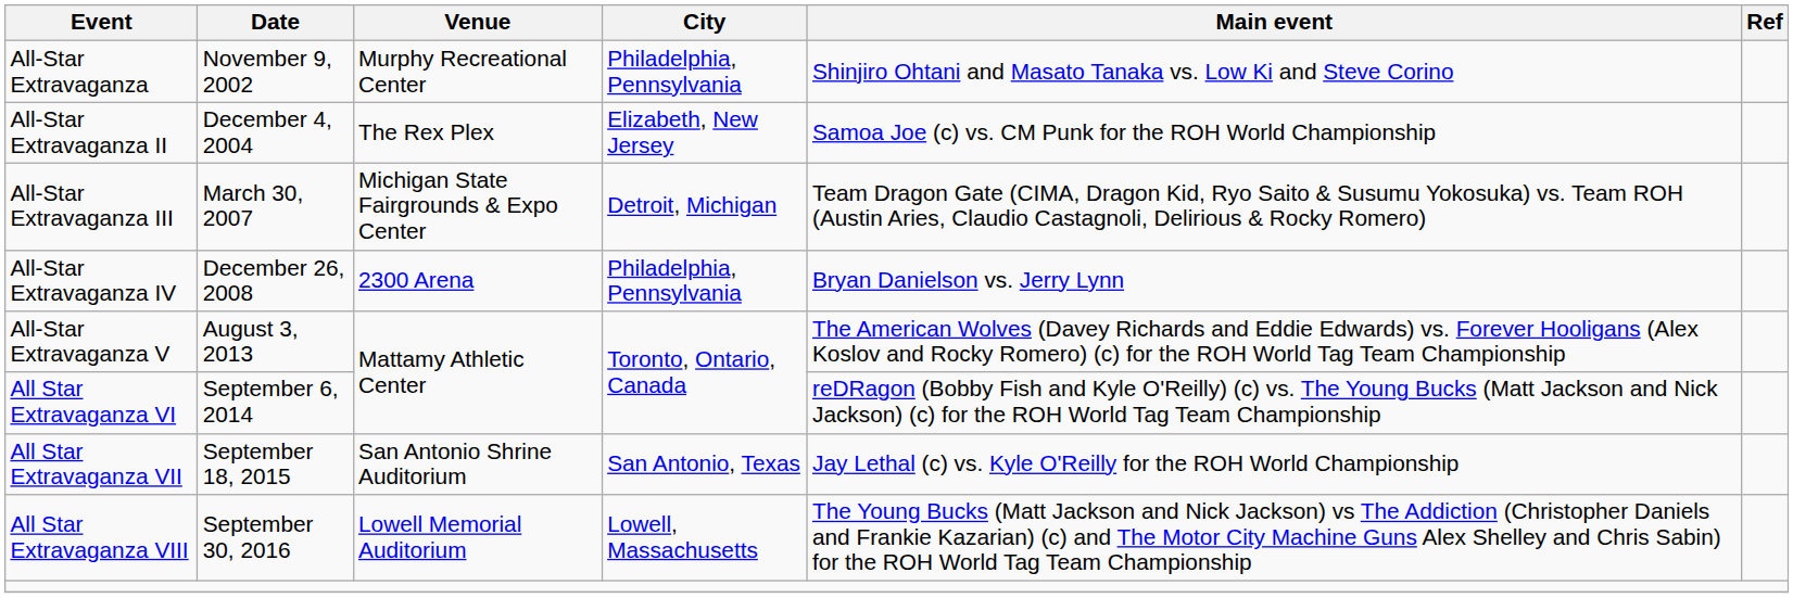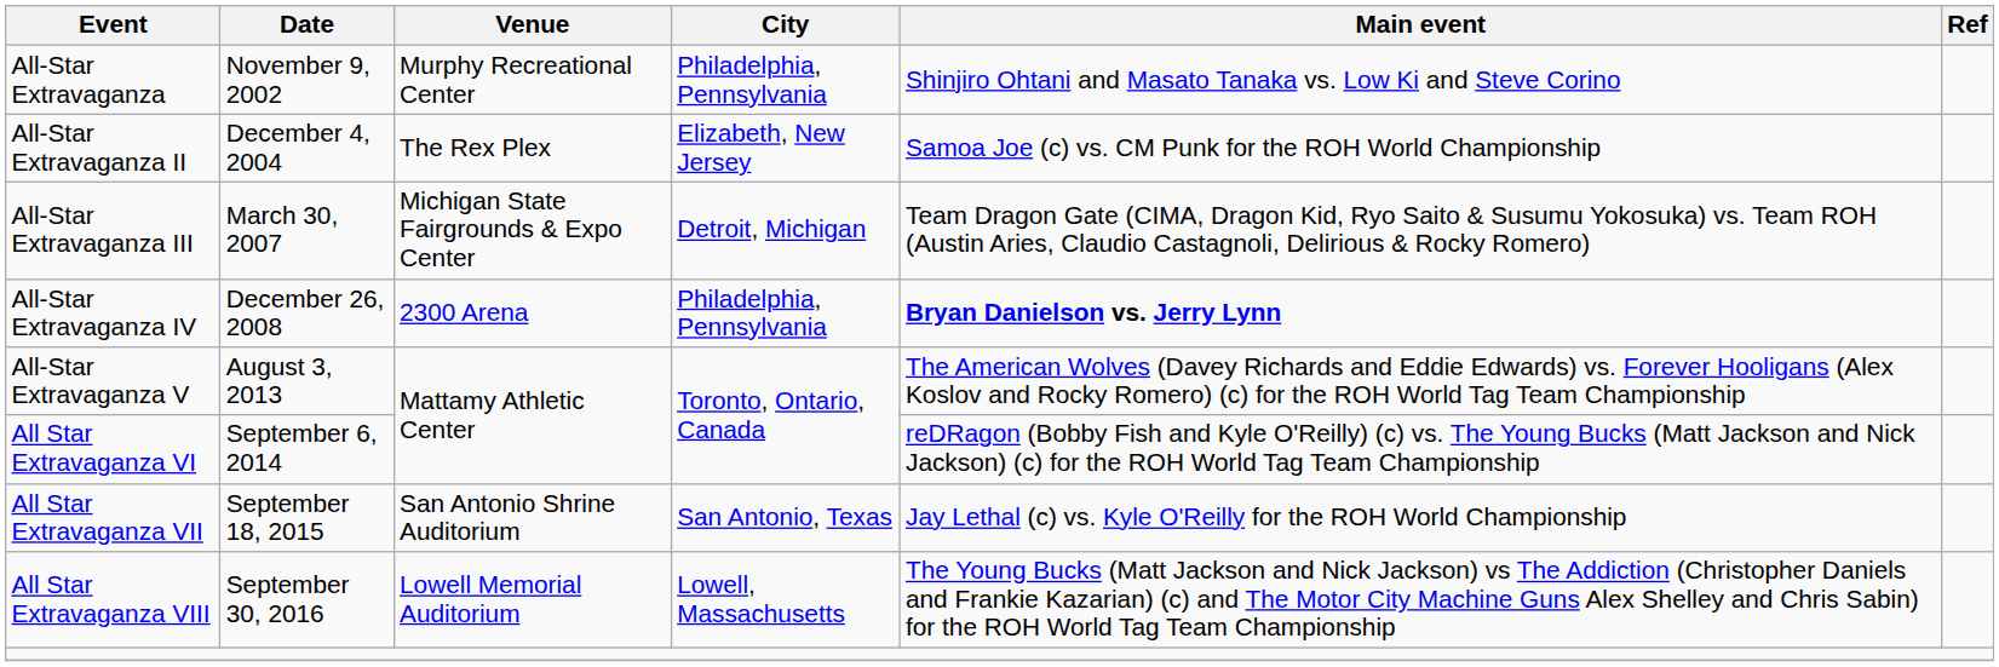row 5 | Main event: normal -> bold
